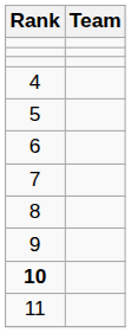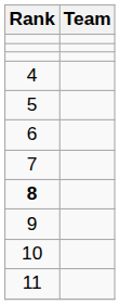row 9 | Rank: normal -> bold
row 11 | Rank: bold -> normal
